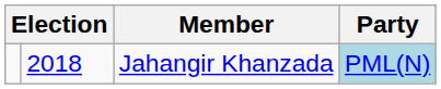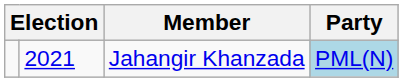Jahangir Khanzada | column 2: 2018 -> 2021
